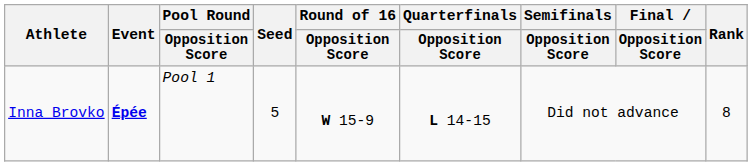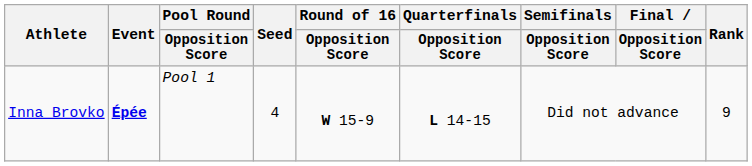Inna Brovko | Seed: 5 -> 4
Inna Brovko | Rank: 8 -> 9
